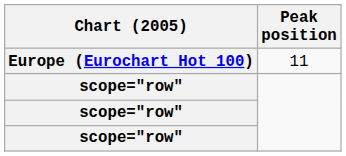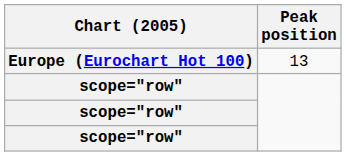Europe (Eurochart Hot 100) | Peak position: 11 -> 13
